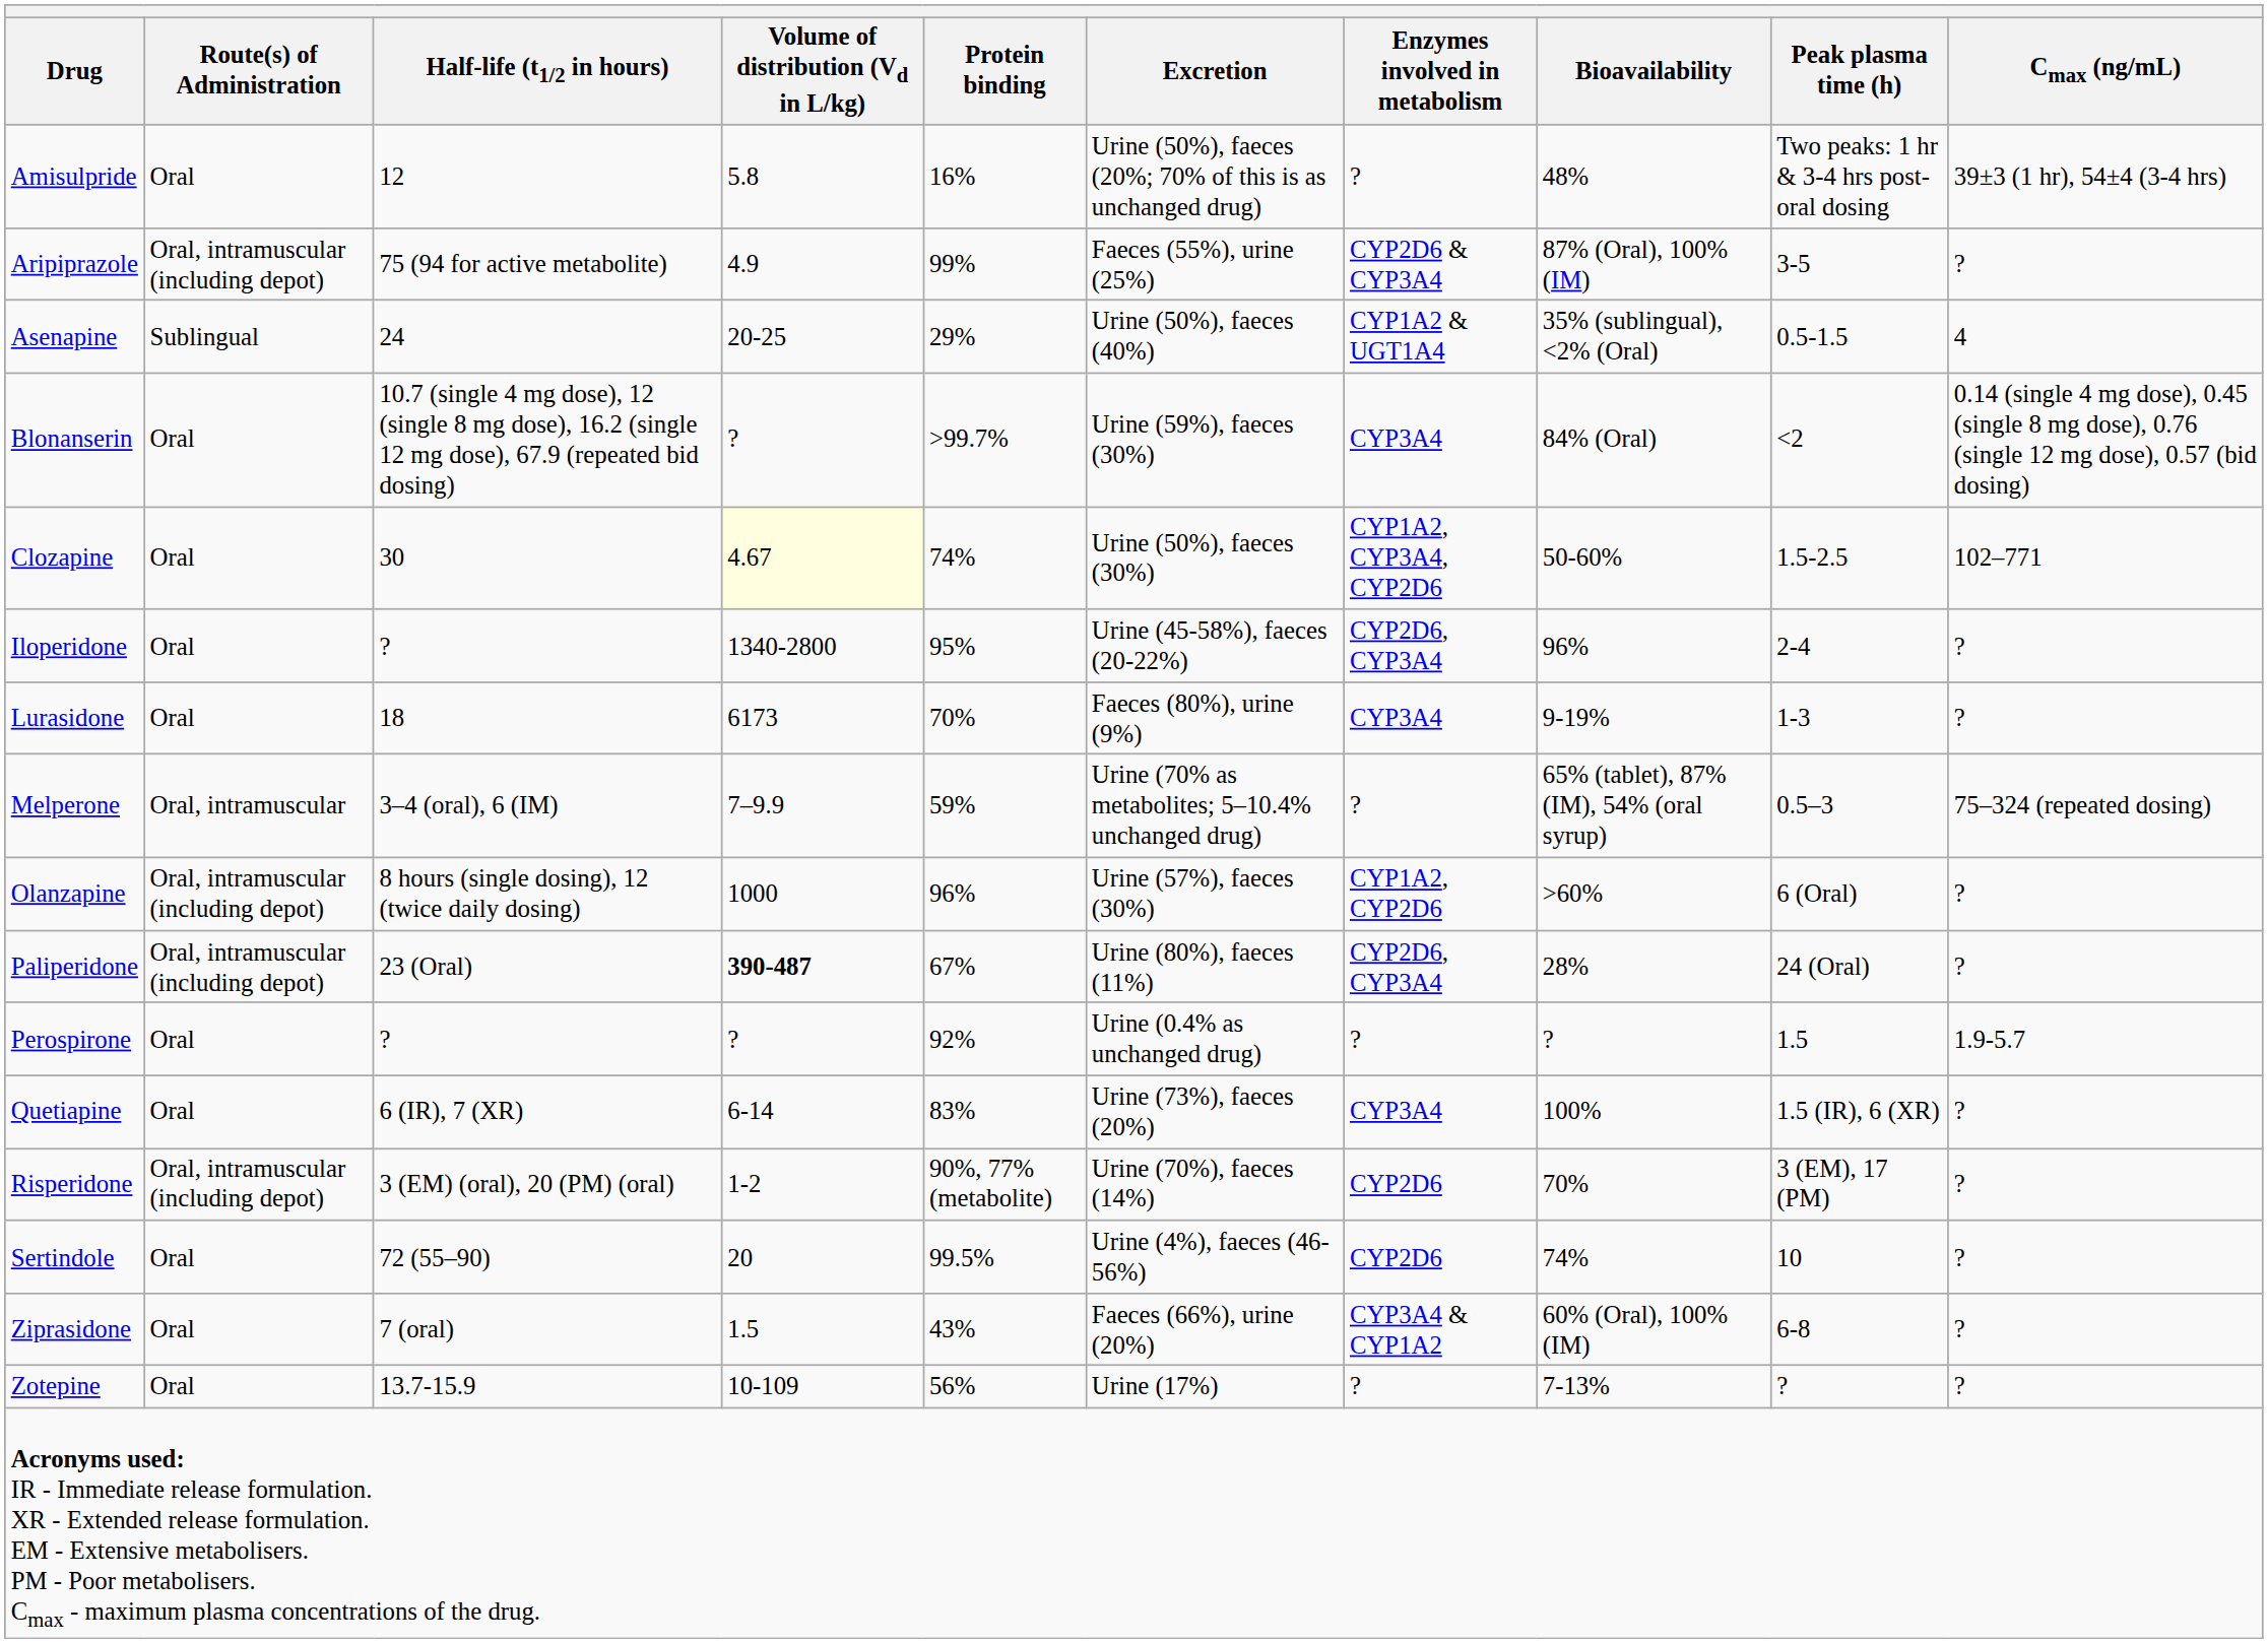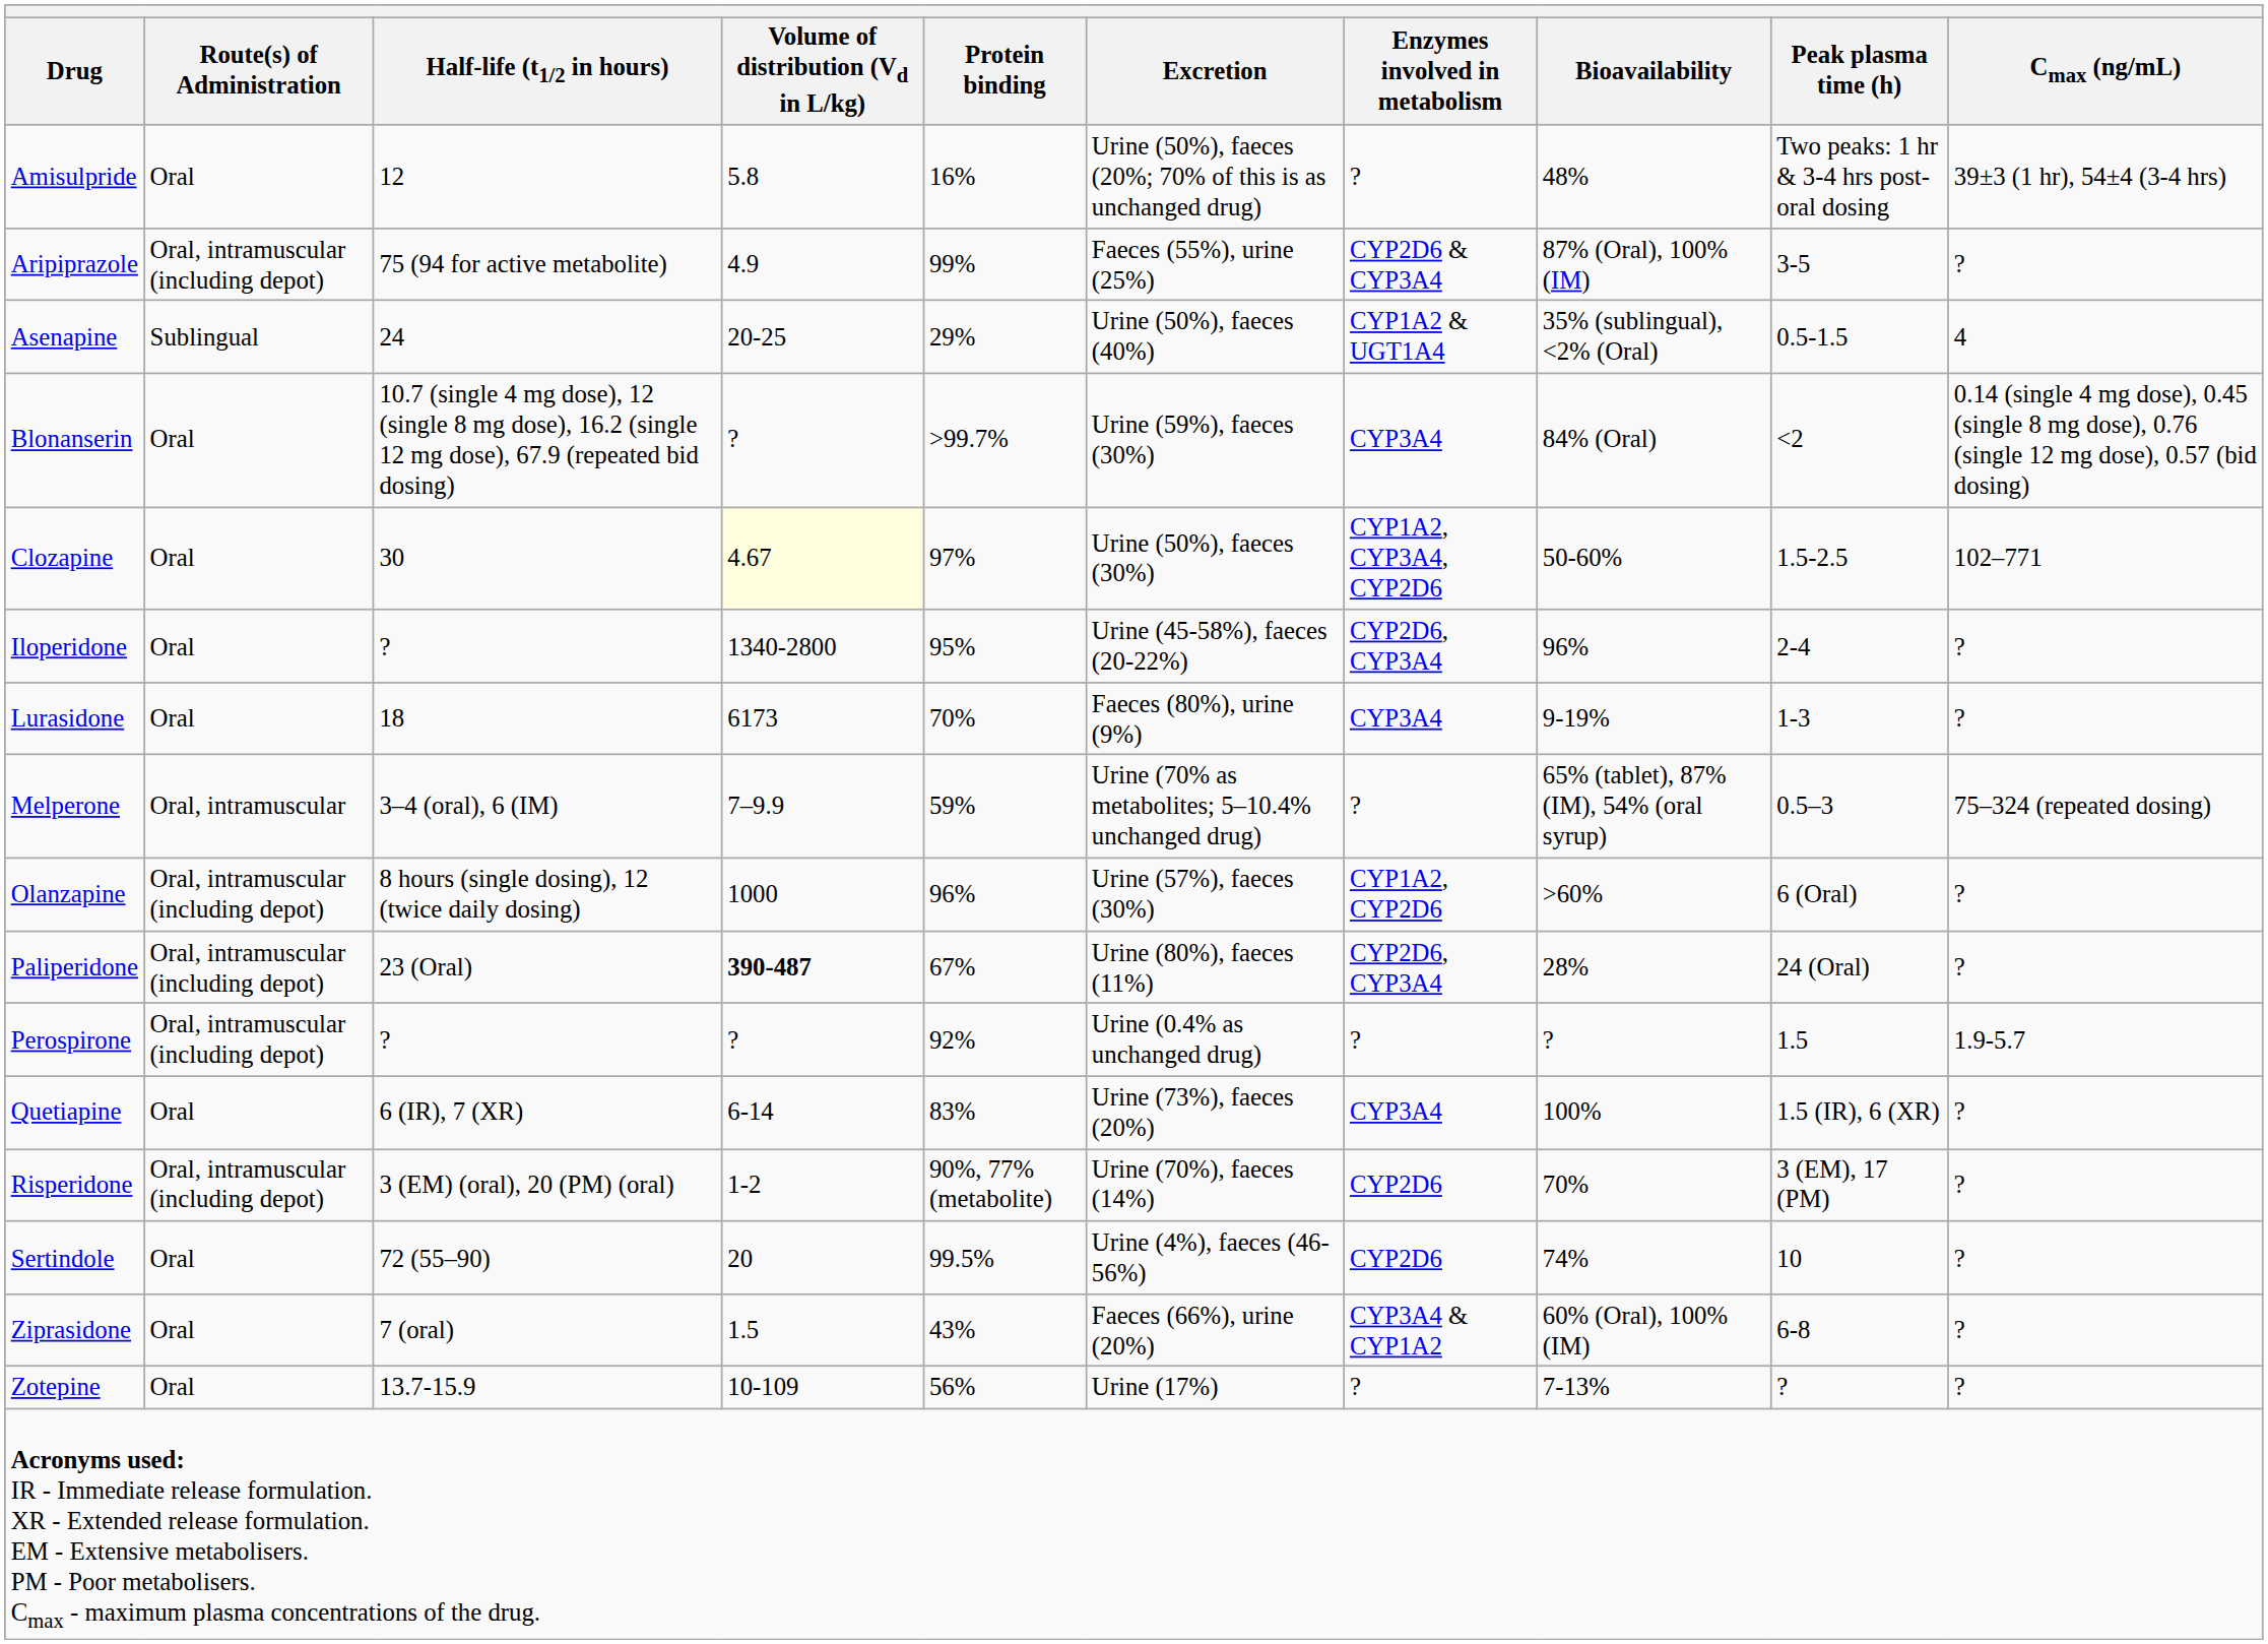Clozapine | Protein binding: 74% -> 97%
Perospirone | Route(s) of Administration: Oral -> Oral, intramuscular (including depot)
